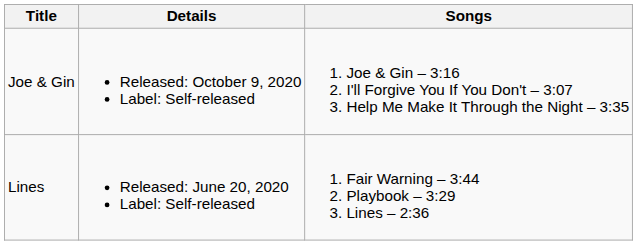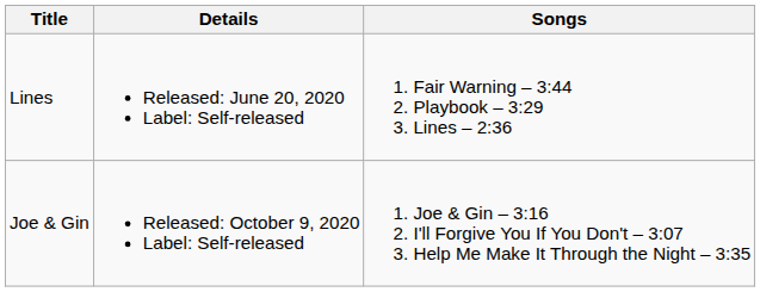rows swapped: Joe & Gin <-> Lines
